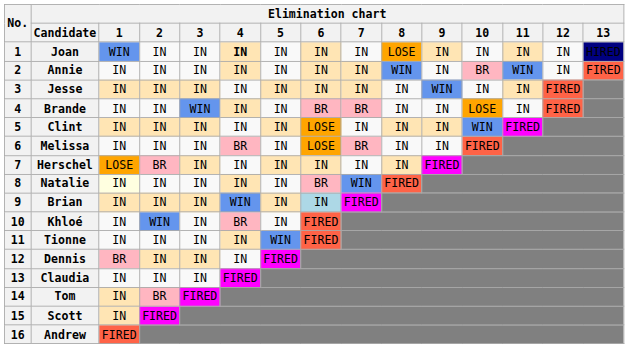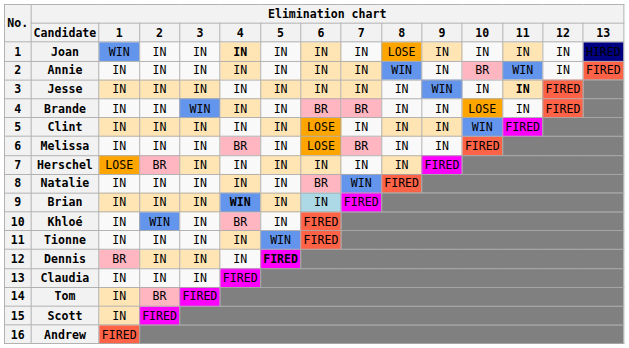Jesse | Elimination chart / 11: normal -> bold
Natalie | Elimination chart / 1: lightyellow background -> no background
Brian | Elimination chart / 4: normal -> bold
Dennis | Elimination chart / 5: normal -> bold
